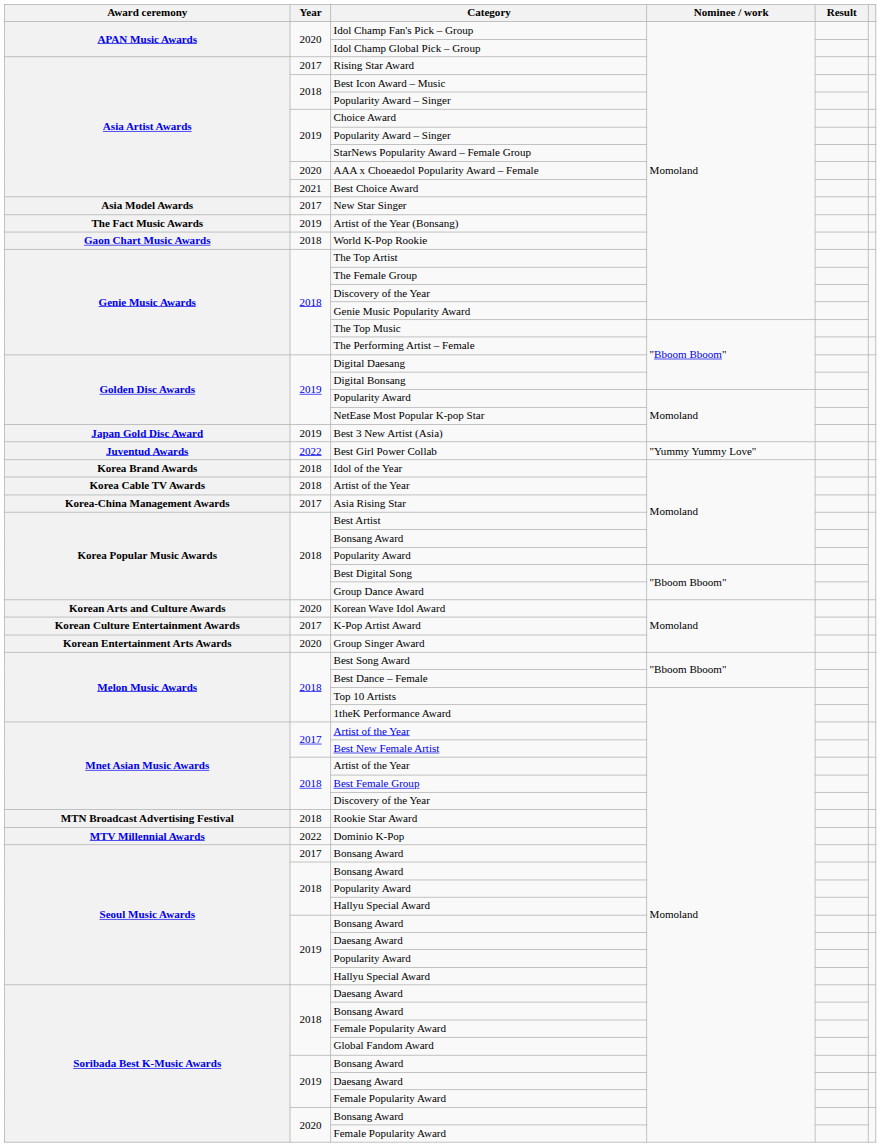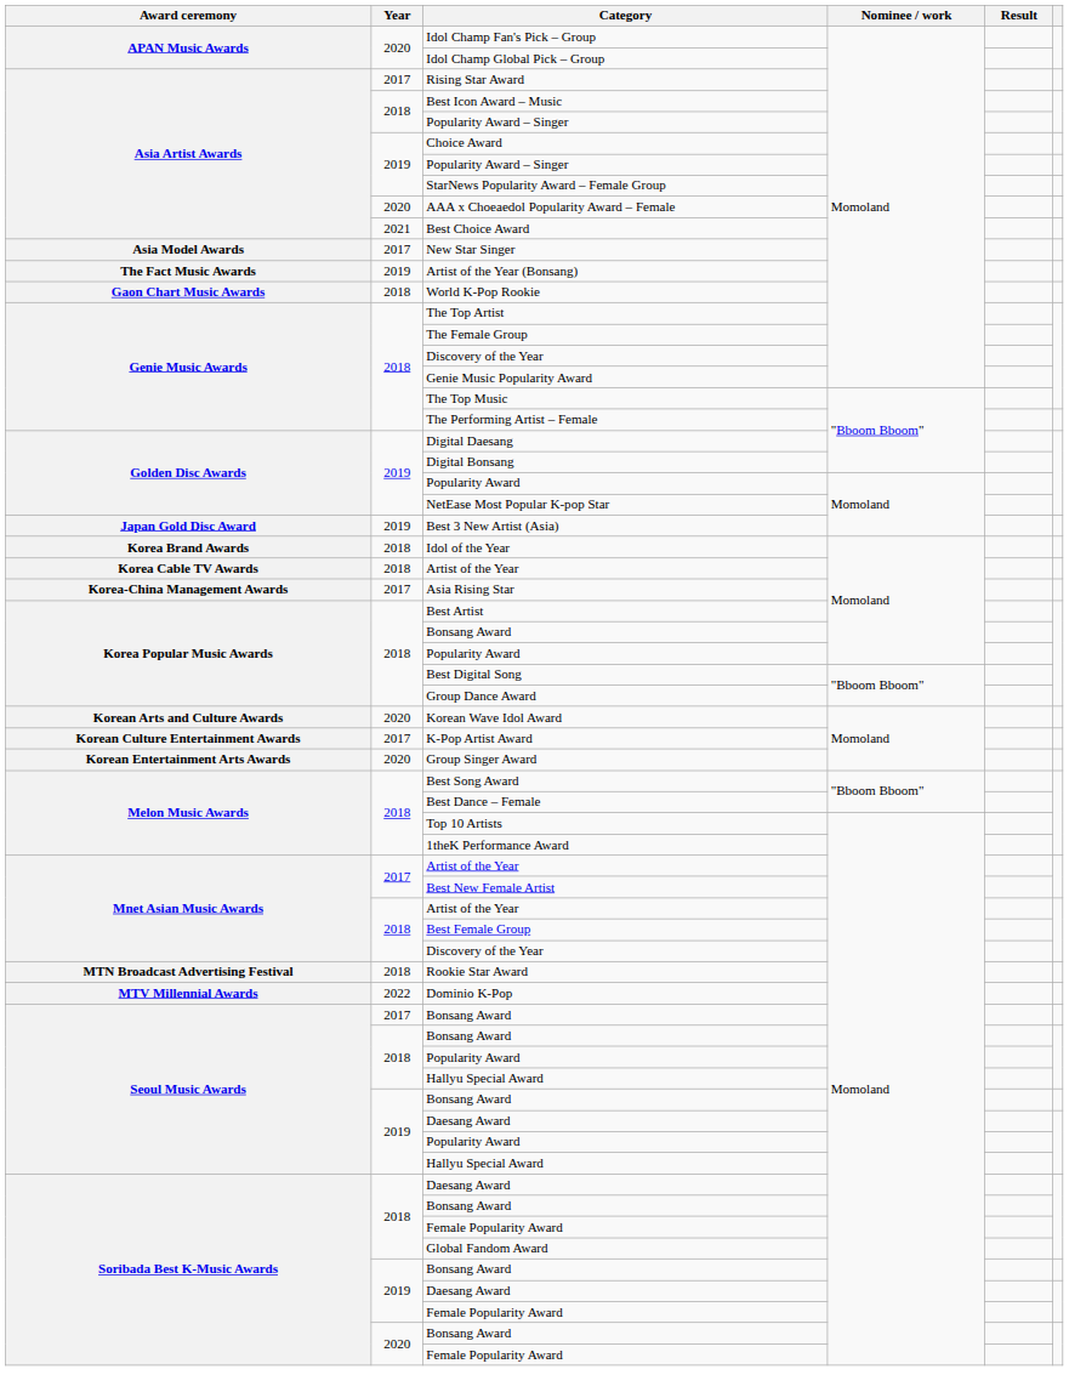- row: Juventud Awards | 2022 | Best Girl Power Collab | "Yummy Yummy Love"
